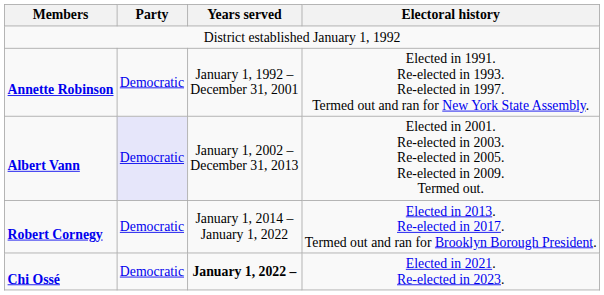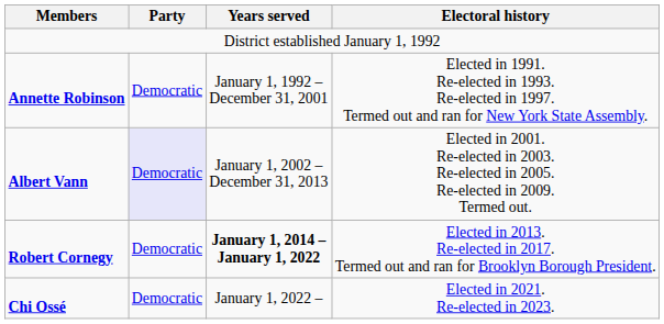Robert Cornegy | Years served: normal -> bold
Chi Ossé | Years served: bold -> normal
